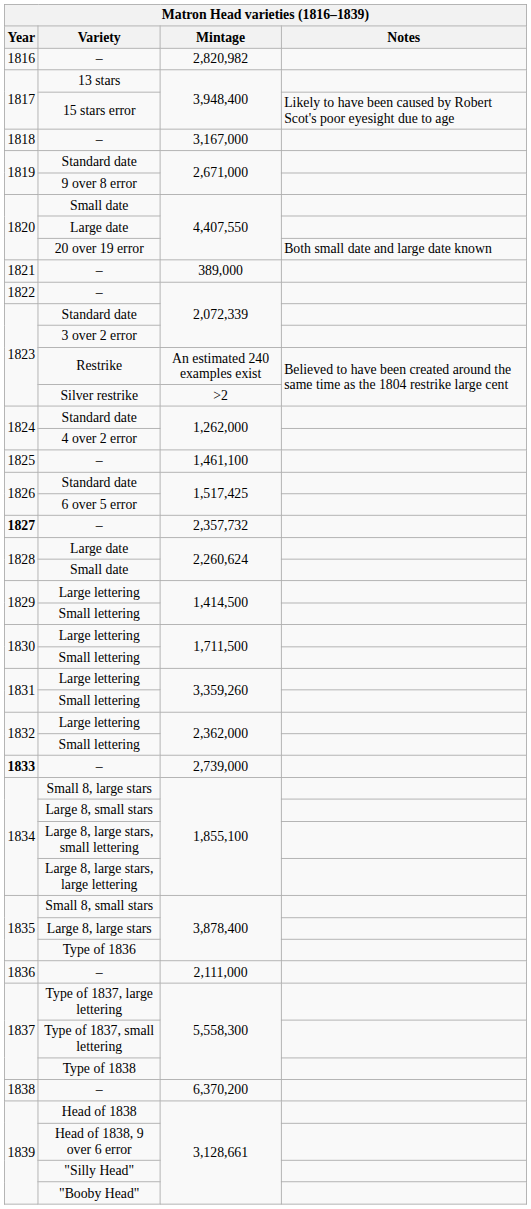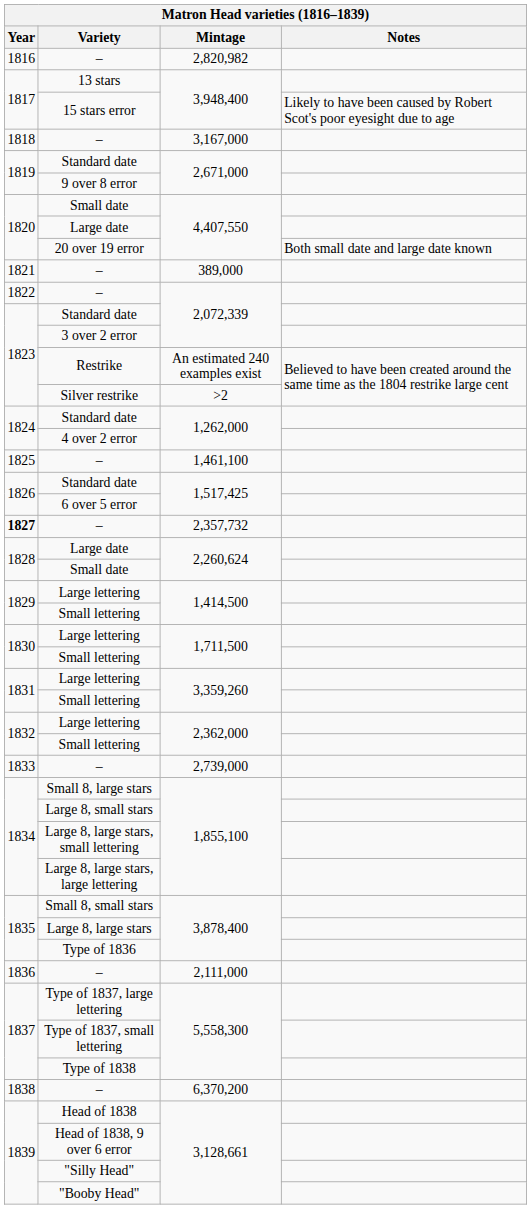– / 2,739,000 | Year: bold -> normal
